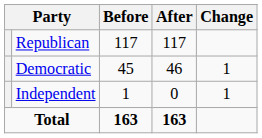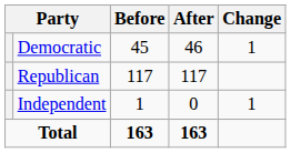rows swapped: Republican <-> Democratic
